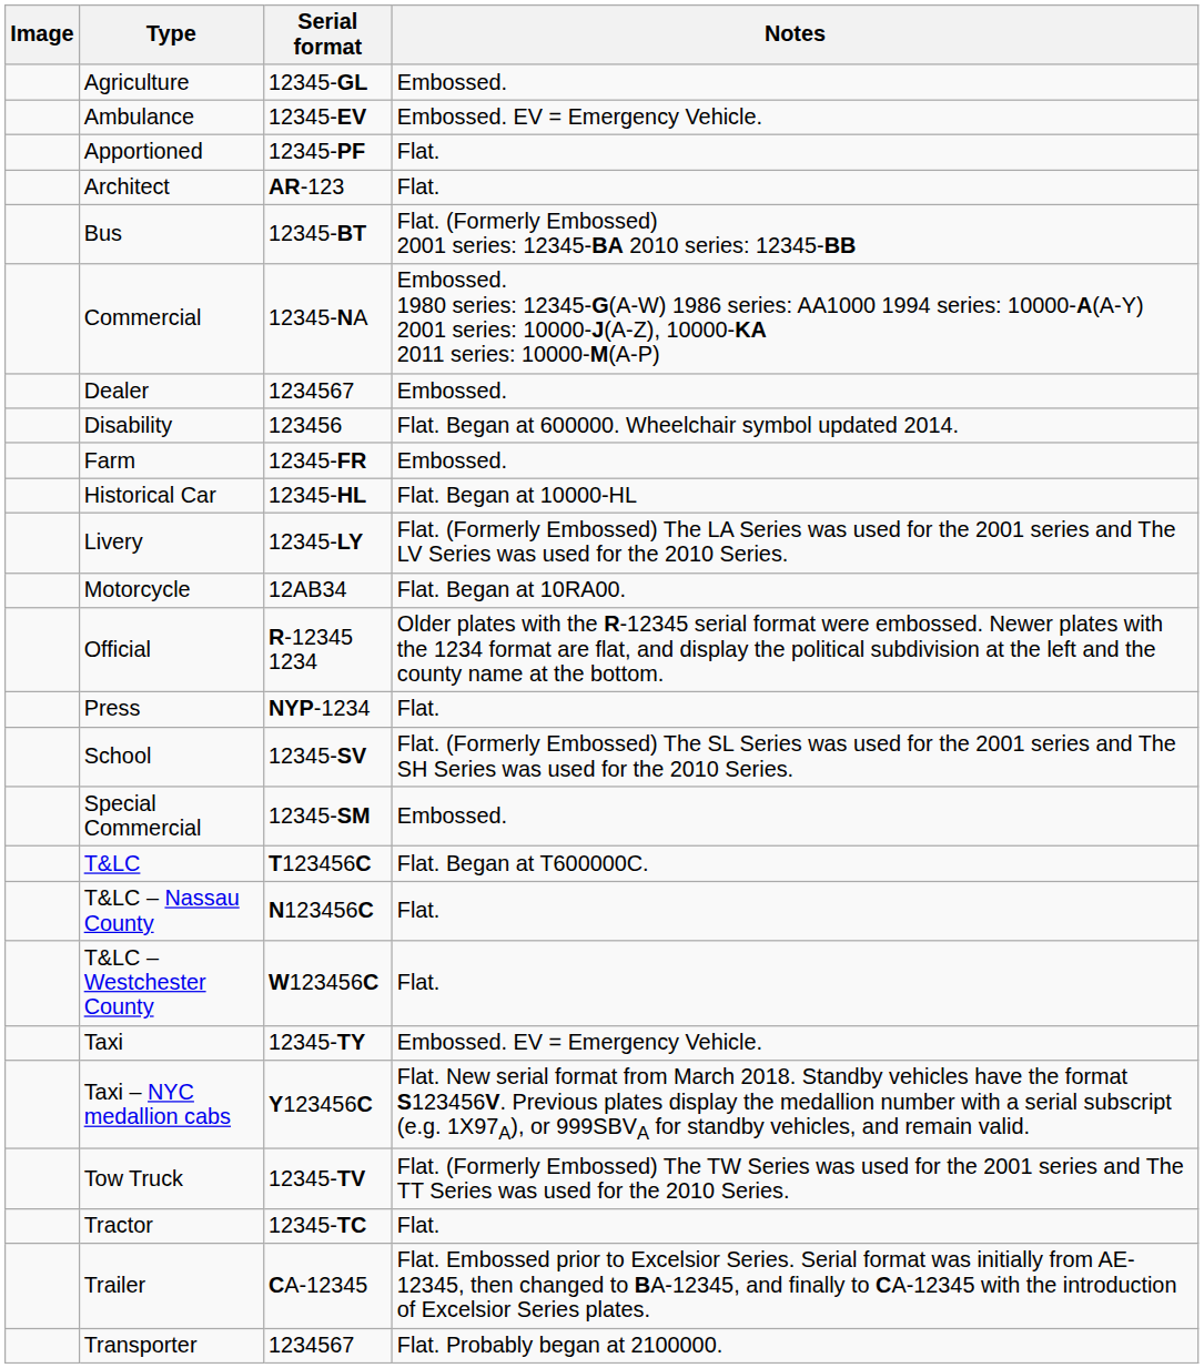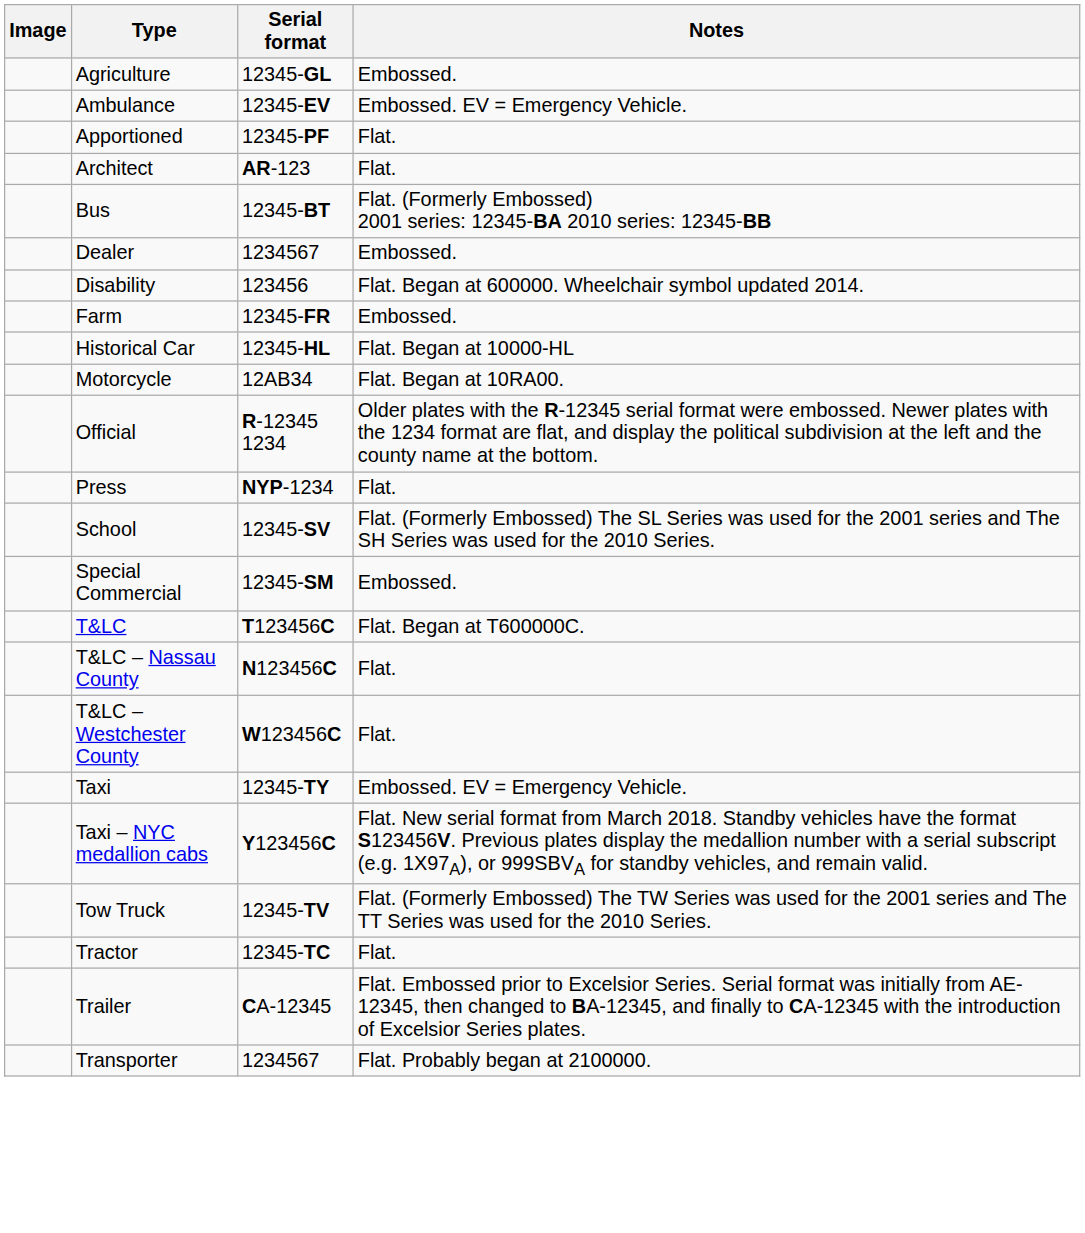- row: Commercial | 12345-NA | Embossed. 1980 series: 12345-G(A-W) 1986 series: AA1000 1994 series: 10000-A(A-Y) 2001 series: 10000-J(A-Z), 10000-KA 2011 series: 10000-M(A-P)
- row: Livery | 12345-LY | Flat. (Formerly Embossed) The LA Series was used for the 2001 series and The LV Series was used for the 2010 Series.
